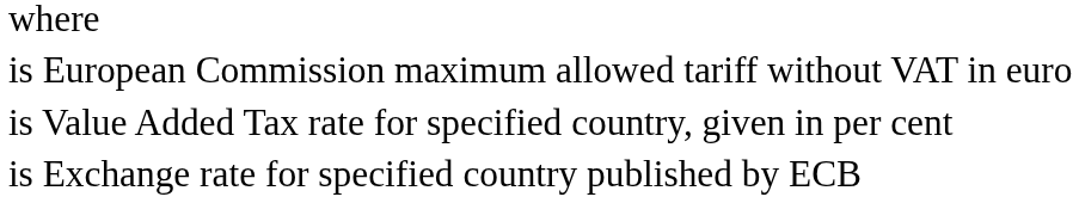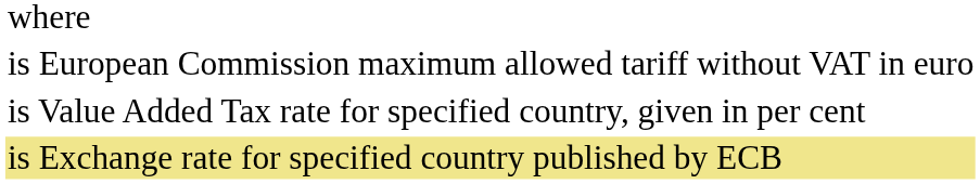row 4 | column 1: no background -> khaki background
